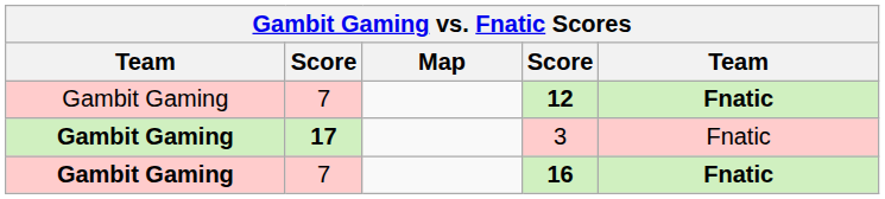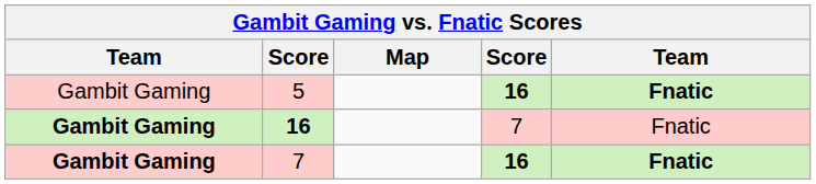row 3 | column 2: 7 -> 5
row 3 | column 4: 12 -> 16
row 4 | column 2: 17 -> 16
row 4 | column 4: 3 -> 7
